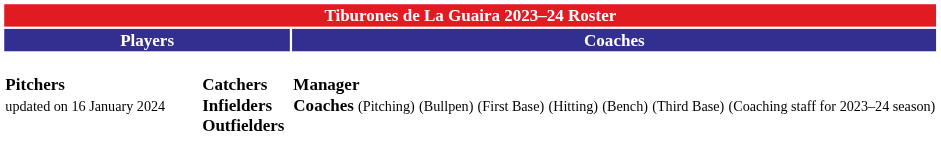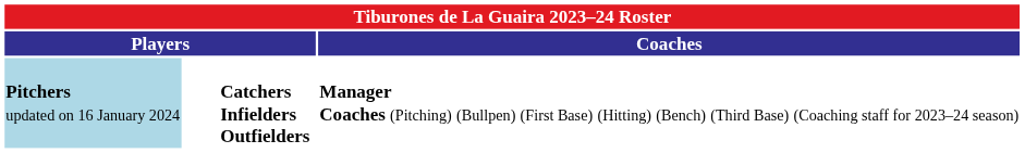Pitchers updated on 16 January 2024 | column 1: no background -> lightblue background
